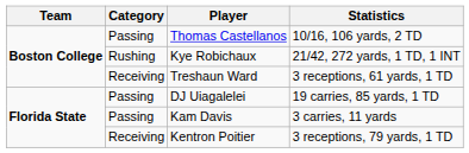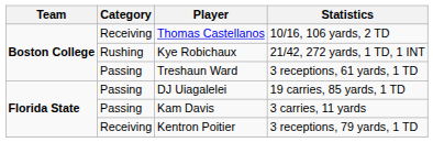Thomas Castellanos | Category: Passing -> Receiving
Treshaun Ward | Category: Receiving -> Passing
